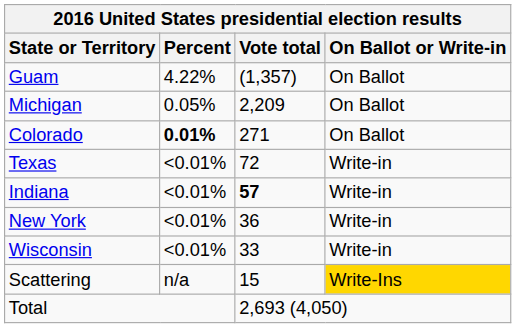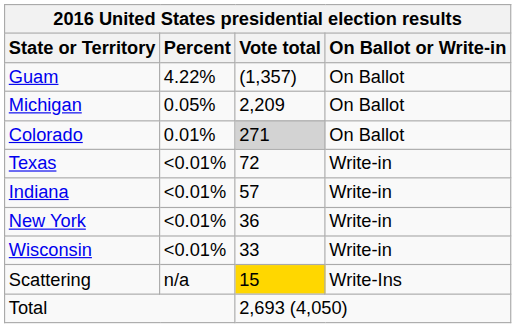Colorado | Percent: bold -> normal
Colorado | Vote total: no background -> lightgrey background
Indiana | Vote total: bold -> normal
Scattering | Vote total: no background -> gold background
Scattering | On Ballot or Write-in: gold background -> no background
